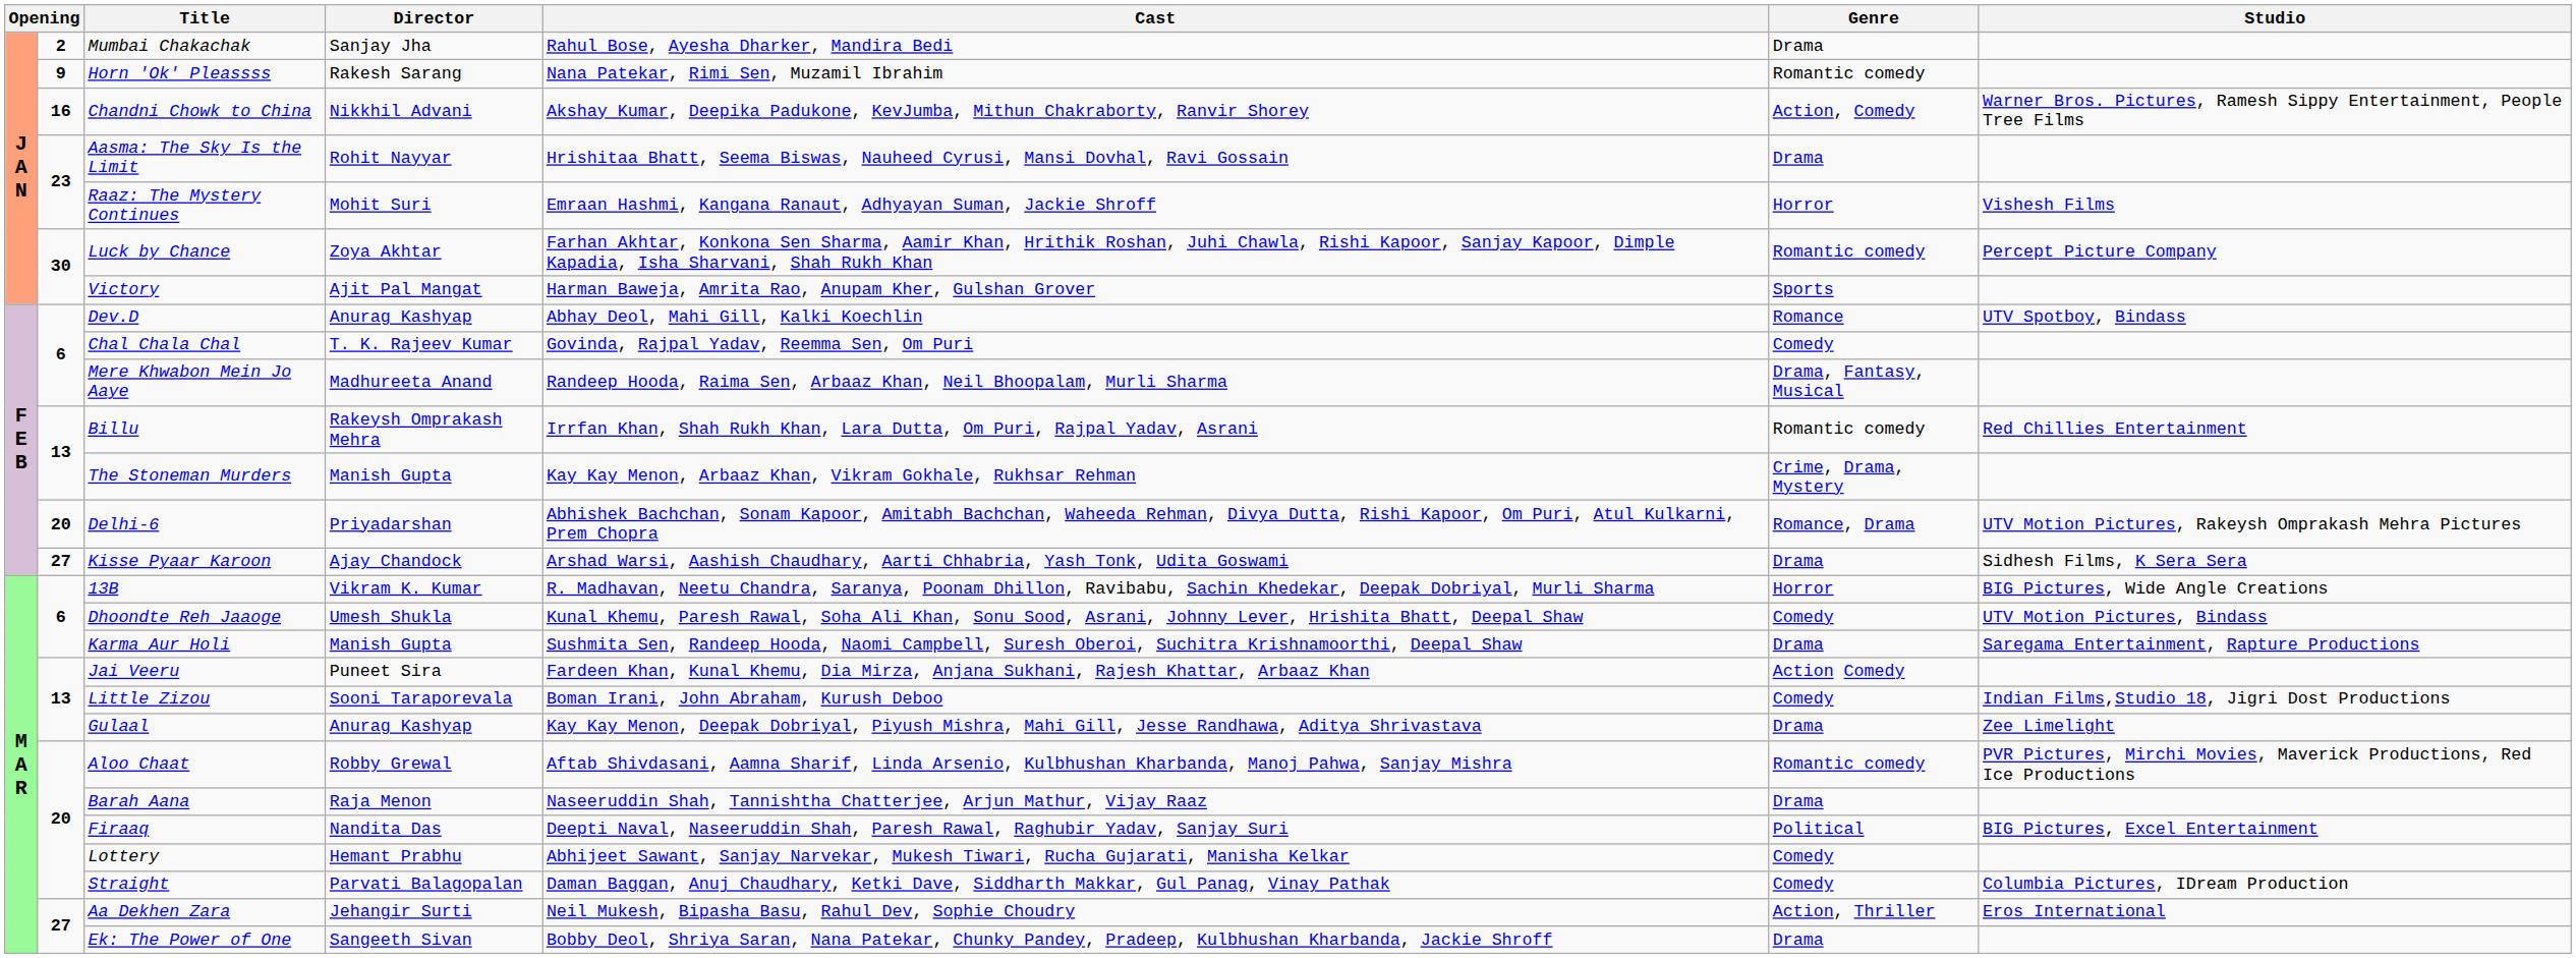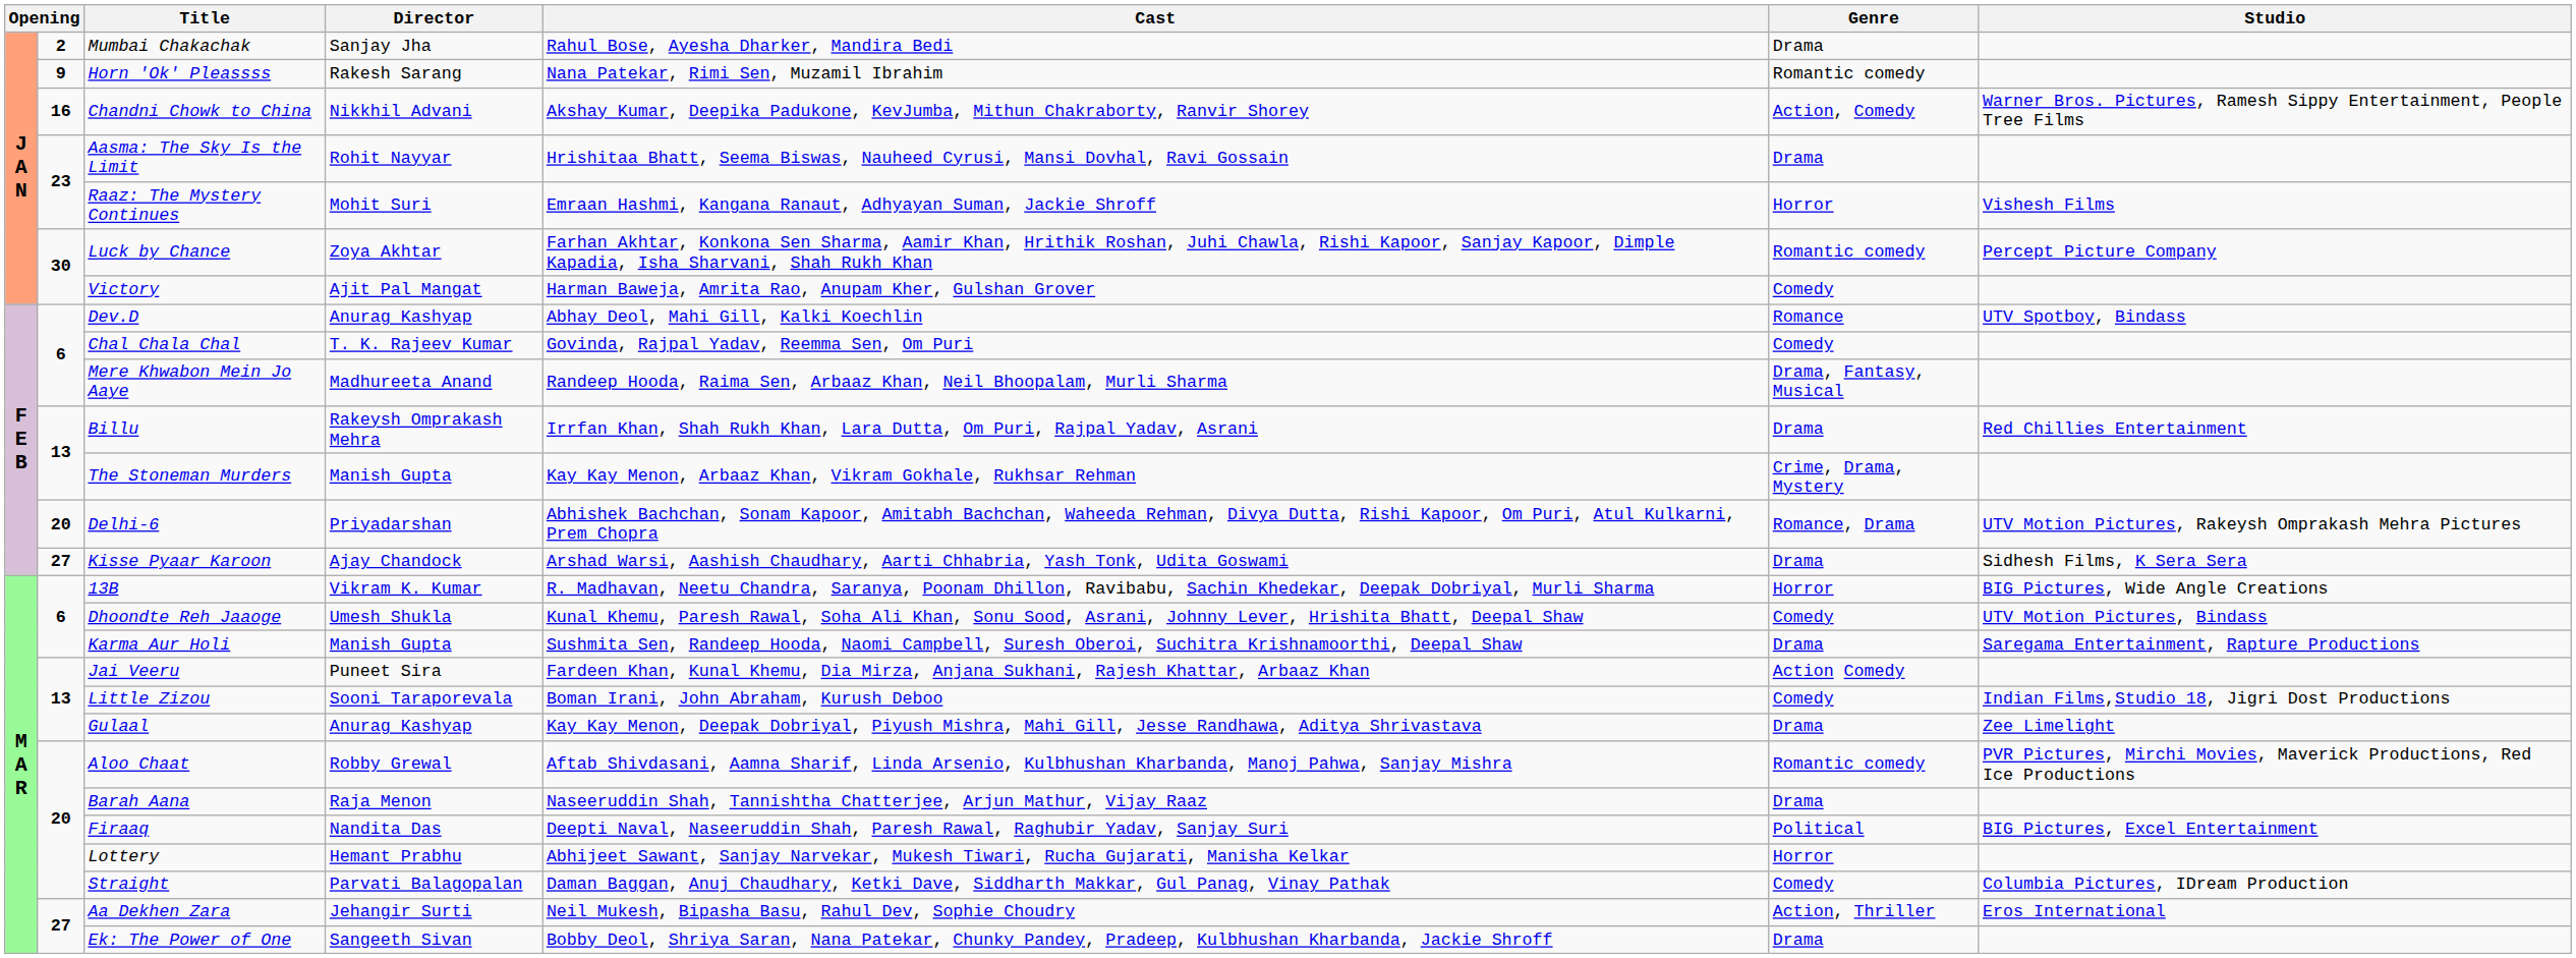Victory | Genre: Sports -> Comedy
Billu | Genre: Romantic comedy -> Drama
Lottery | Genre: Comedy -> Horror
